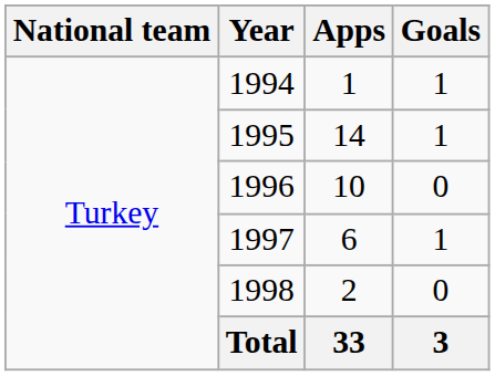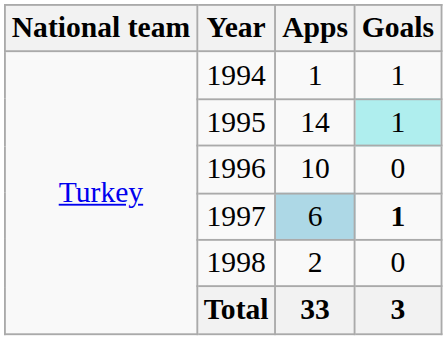1995 | Goals: no background -> paleturquoise background
1997 | Apps: no background -> lightblue background
1997 | Goals: normal -> bold
